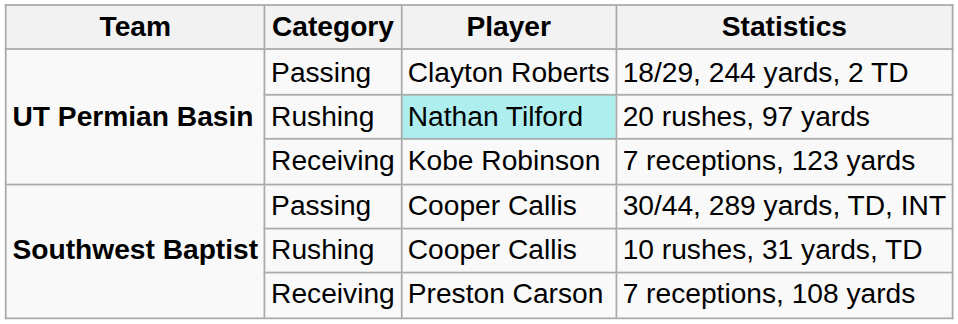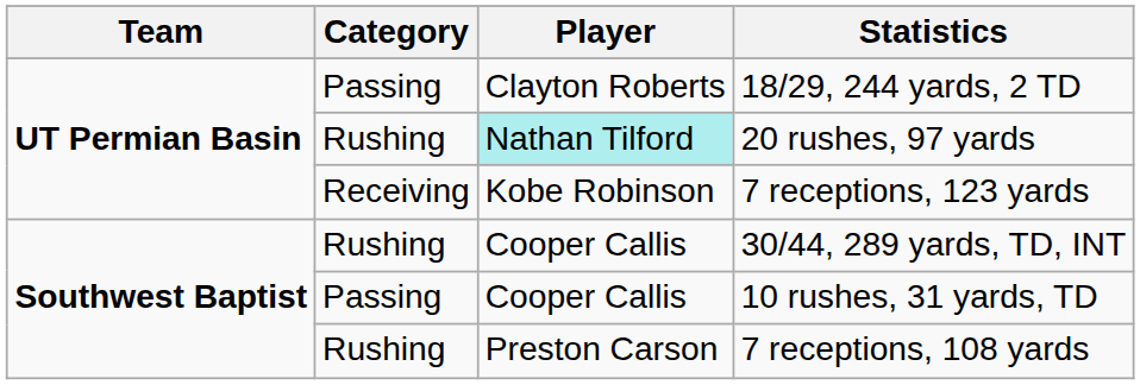30/44, 289 yards, TD, INT | Category: Passing -> Rushing
10 rushes, 31 yards, TD | Category: Rushing -> Passing
7 receptions, 108 yards | Category: Receiving -> Rushing
